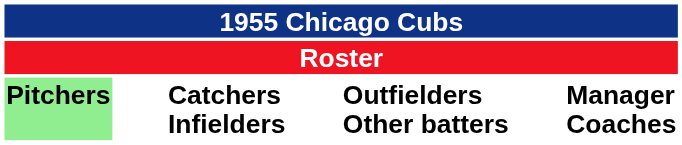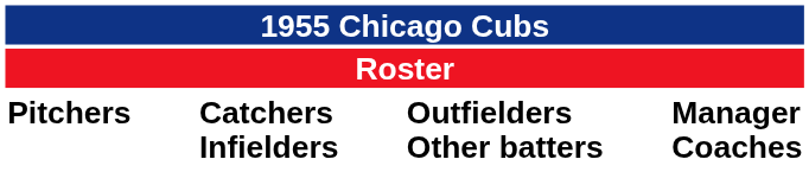Pitchers | column 1: lightgreen background -> no background
